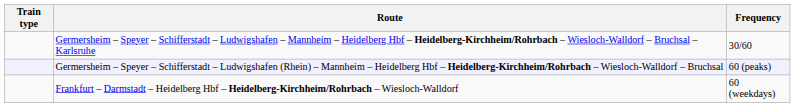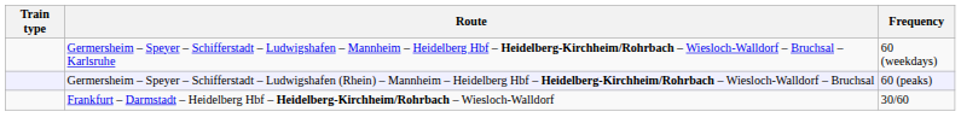row 2 | Frequency: 30/60 -> 60 (weekdays)
row 4 | Frequency: 60 (weekdays) -> 30/60
